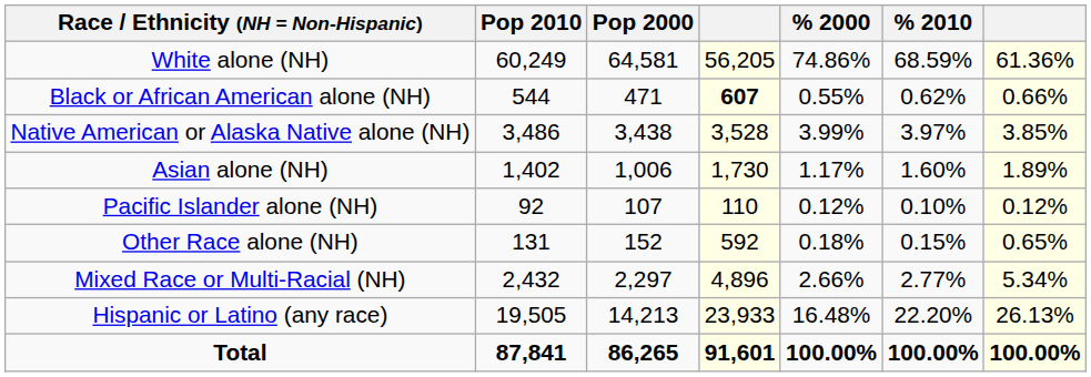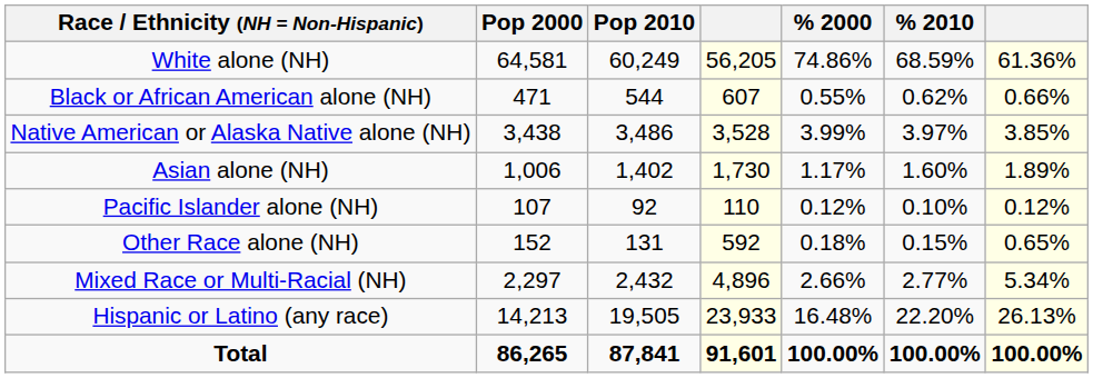columns swapped: Pop 2000 <-> Pop 2010
Black or African American alone (NH) | column 4: bold -> normal
